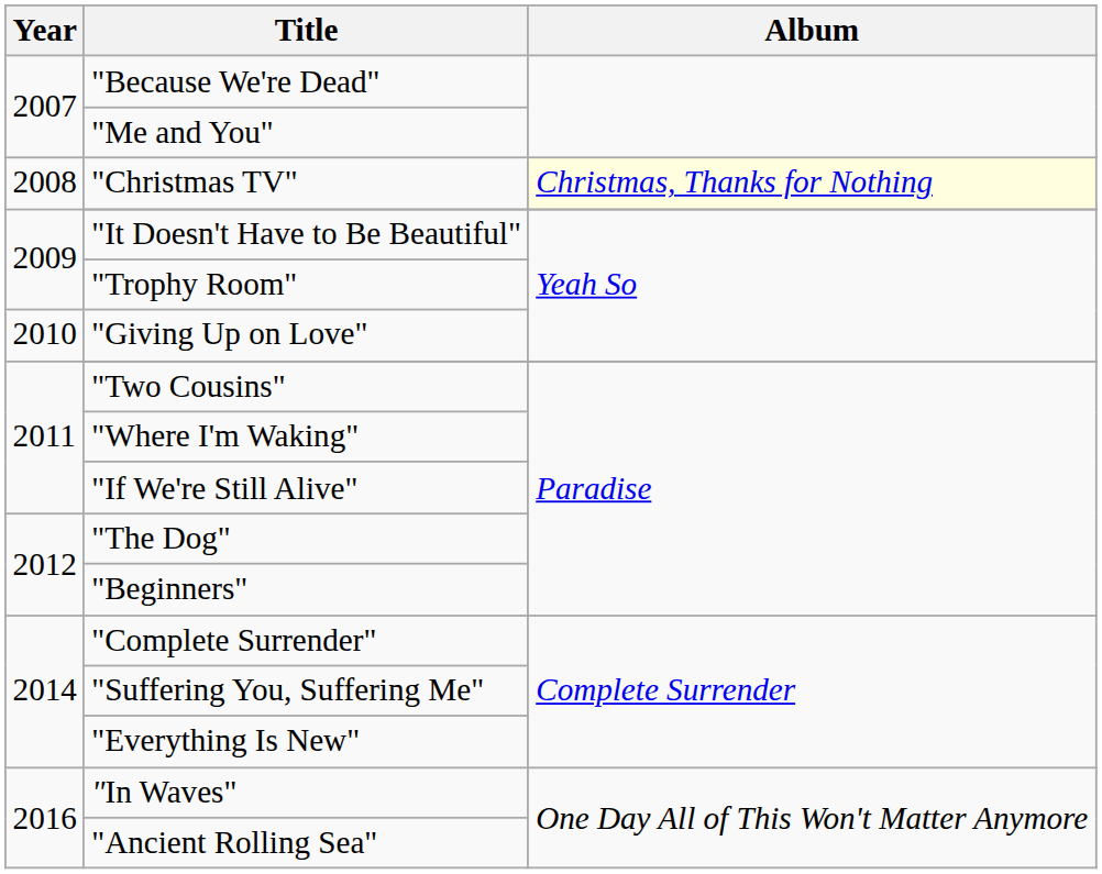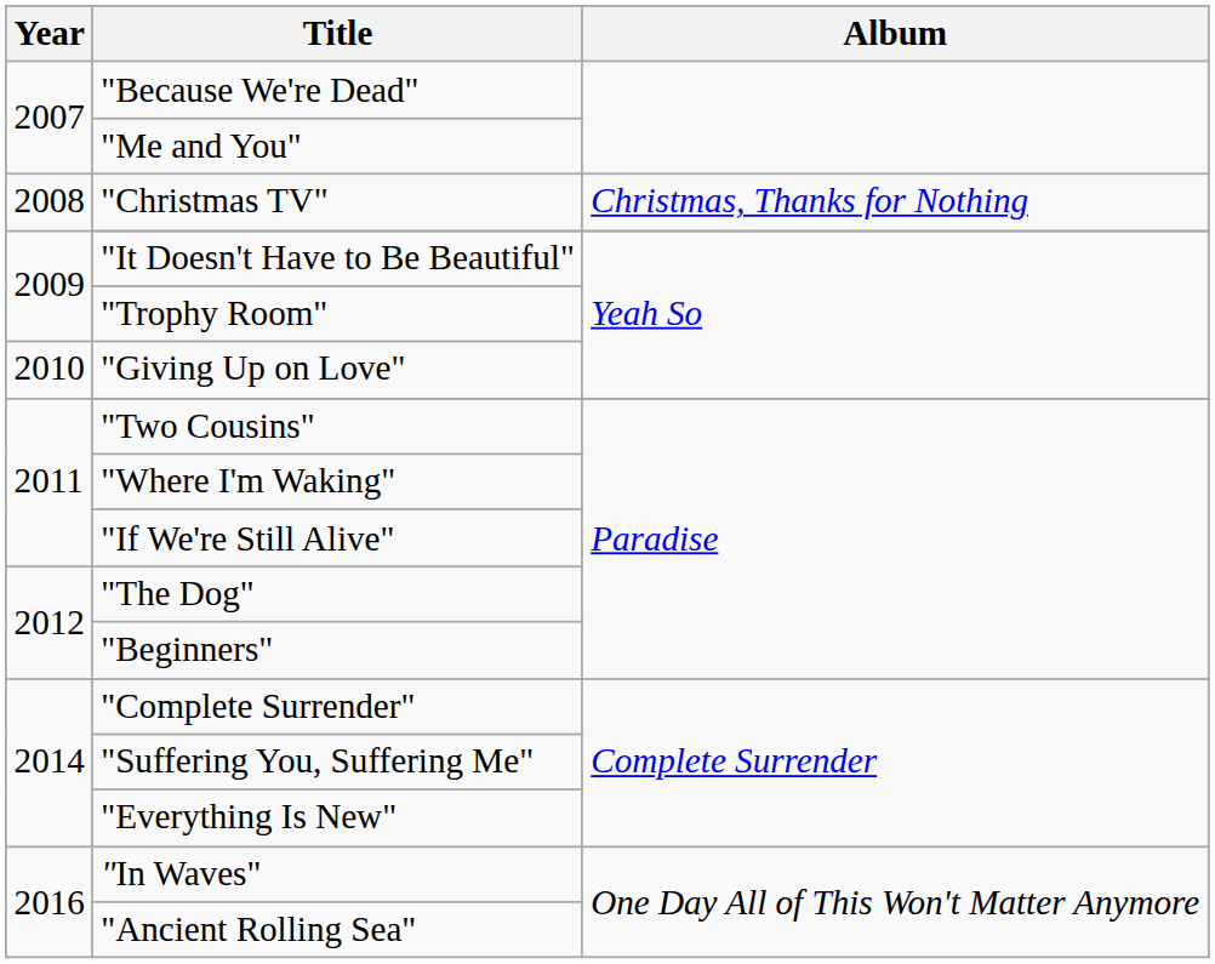"Christmas TV" | Album: lightyellow background -> no background
